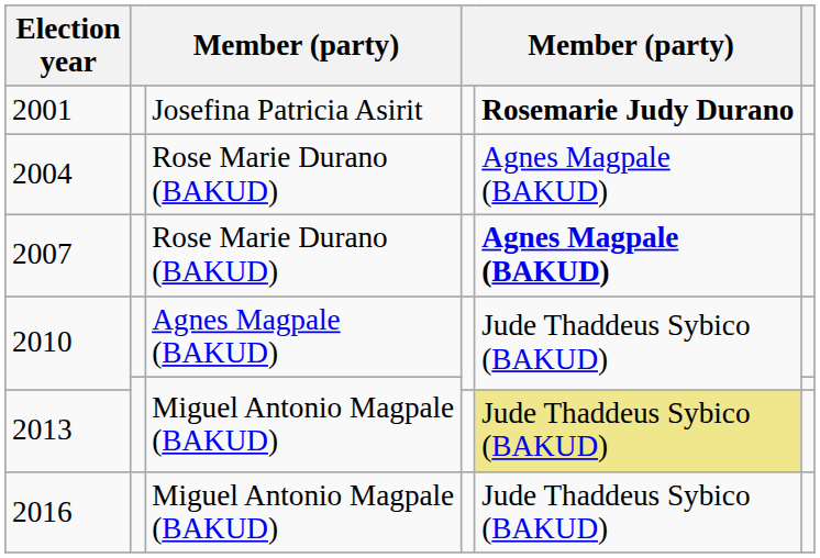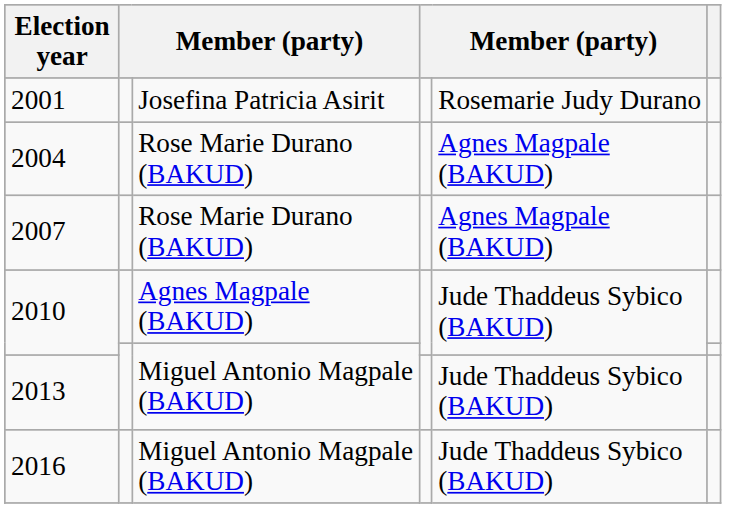2001 | column 5: bold -> normal
2007 | column 5: bold -> normal
2013 | column 5: khaki background -> no background
